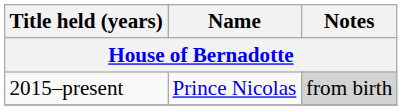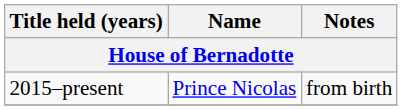2015–present | Notes: lightgrey background -> no background
